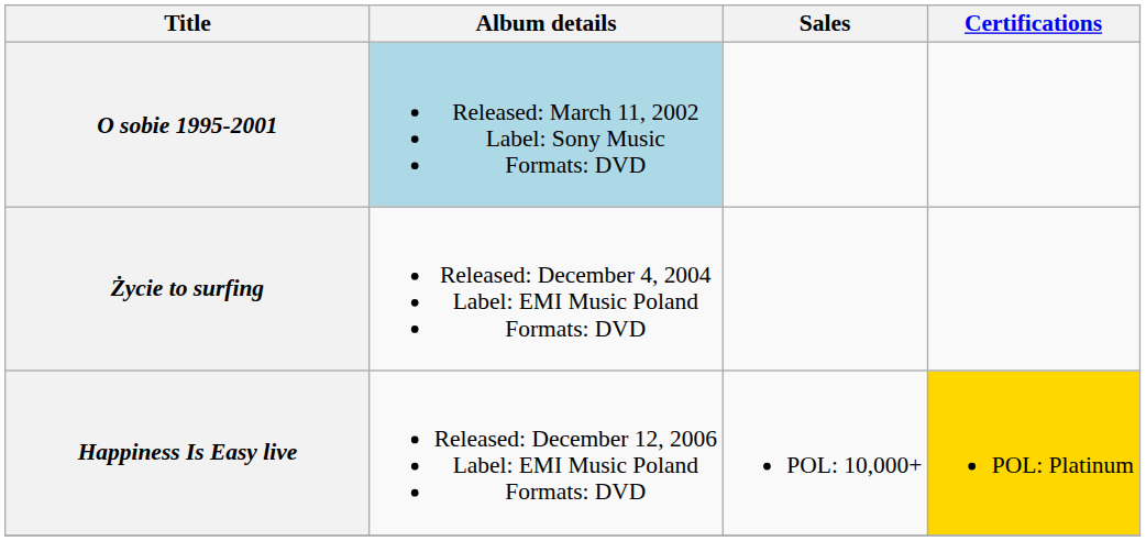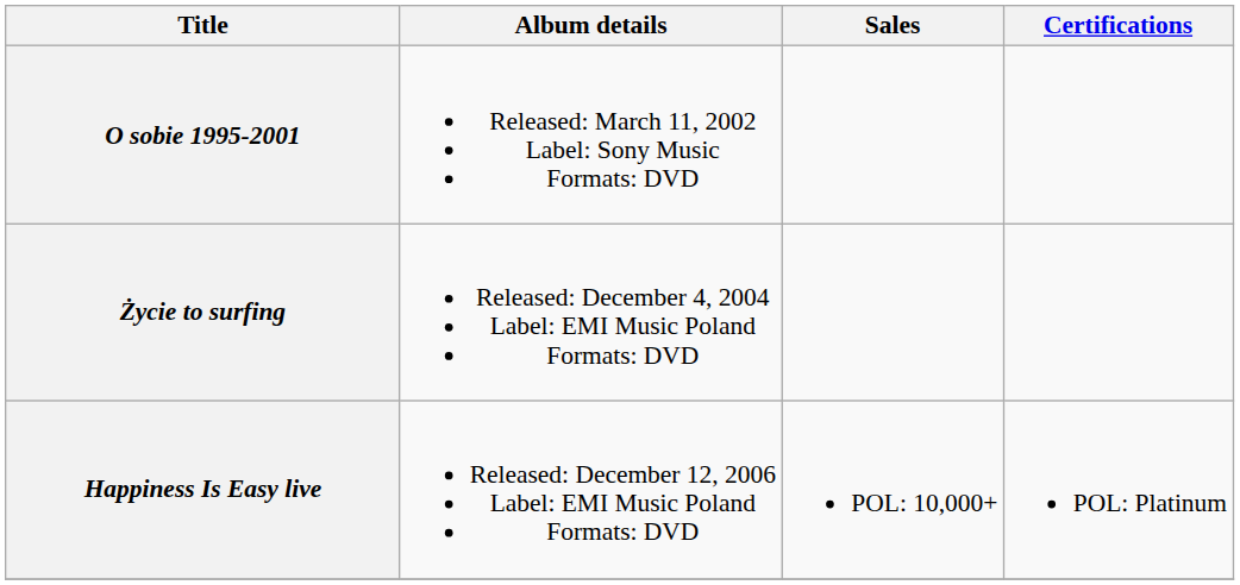O sobie 1995-2001 | Album details: lightblue background -> no background
Happiness Is Easy live | Certifications: gold background -> no background
